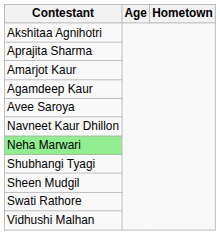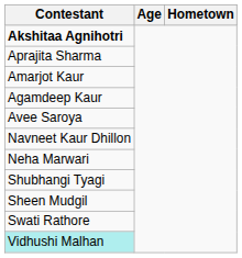Akshitaa Agnihotri | Contestant: normal -> bold
Neha Marwari | Contestant: lightgreen background -> no background
Vidhushi Malhan | Contestant: no background -> paleturquoise background
